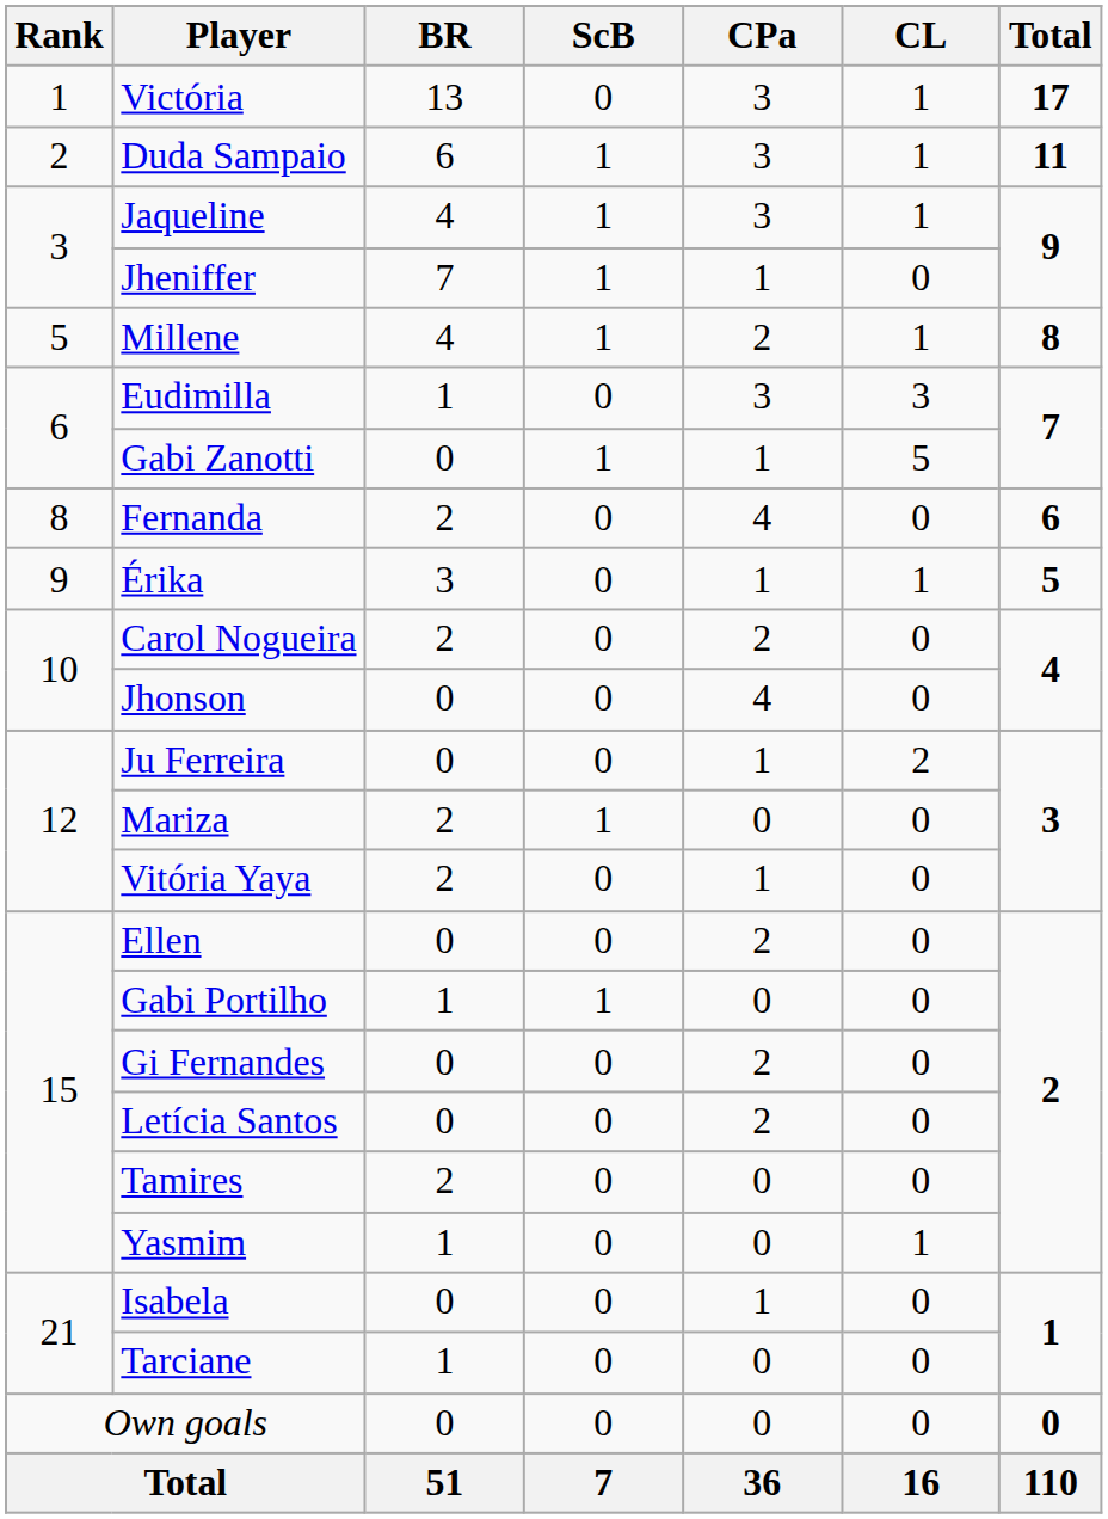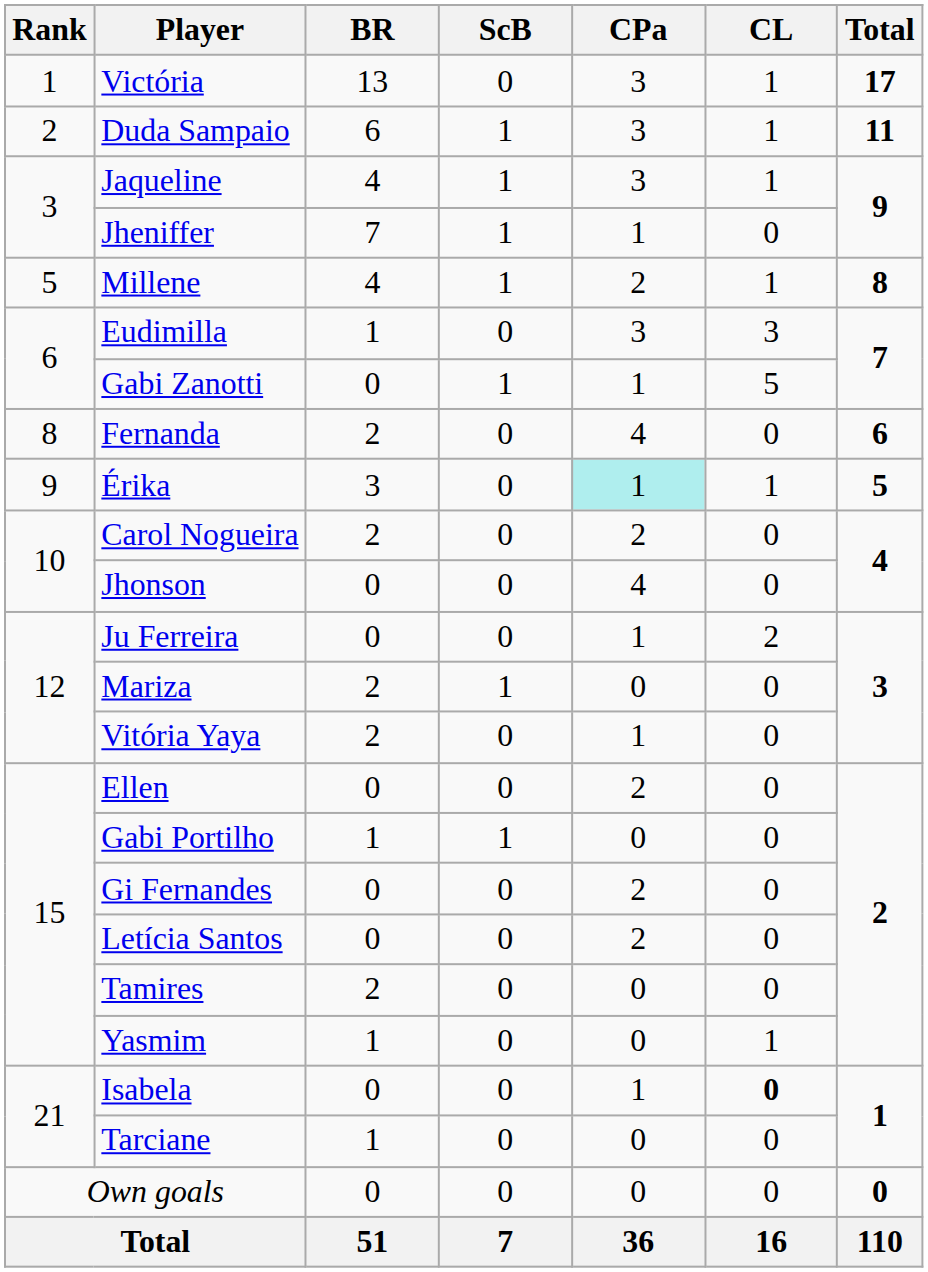Érika | CPa: no background -> paleturquoise background
Isabela | CL: normal -> bold
